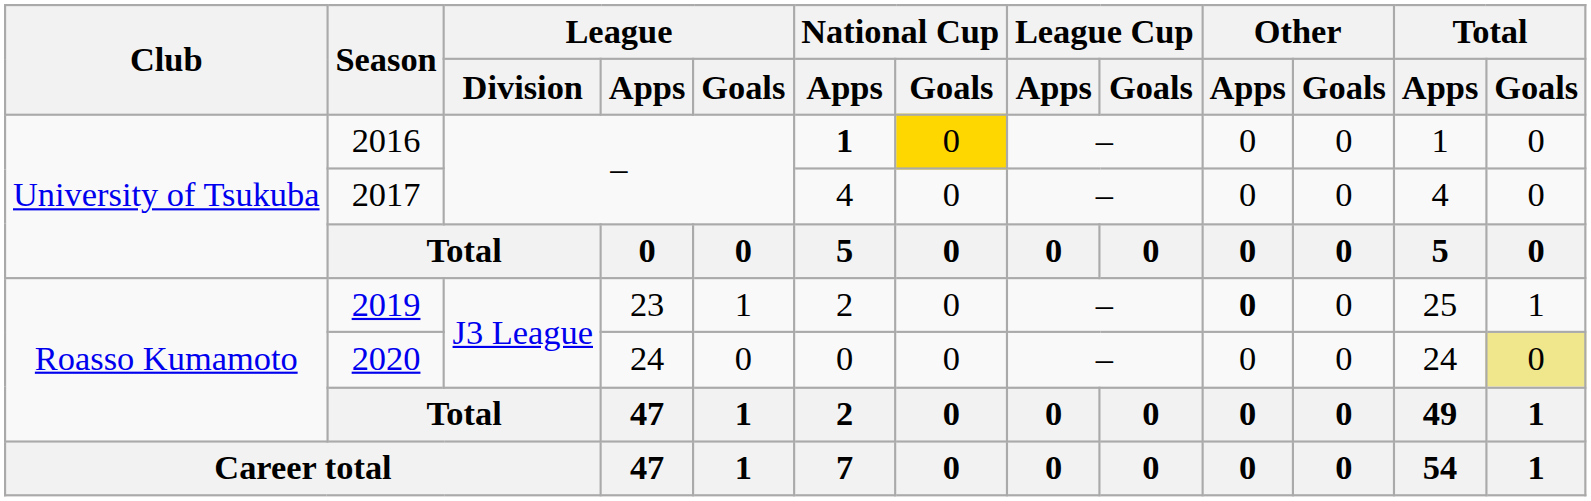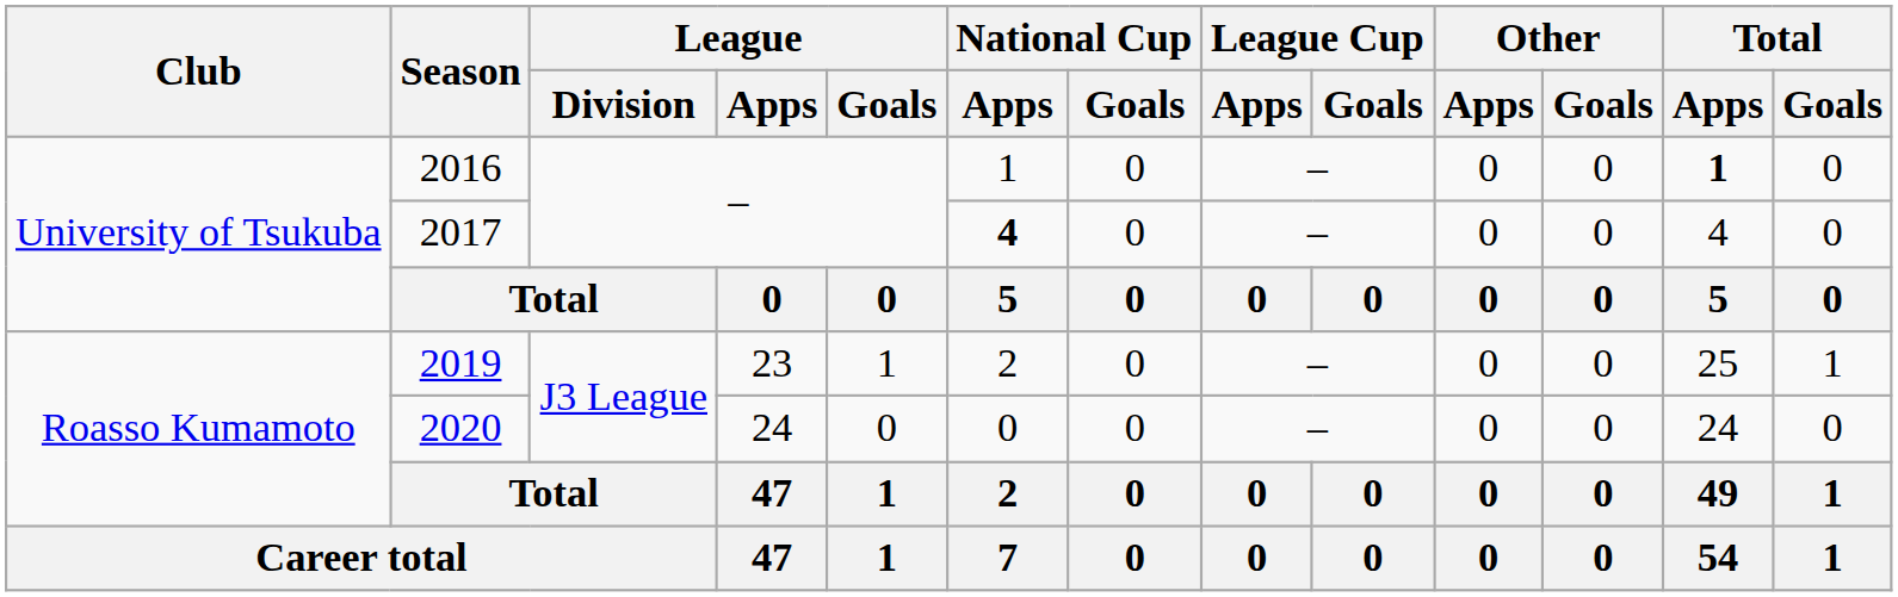2016 | National Cup / Apps: bold -> normal
2016 | National Cup / Goals: gold background -> no background
2016 | Total / Apps: normal -> bold
2017 | National Cup / Apps: normal -> bold
2019 | Other / Apps: bold -> normal
2020 | Total / Goals: khaki background -> no background
